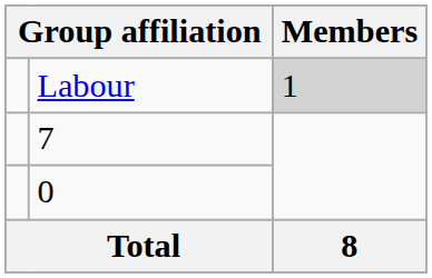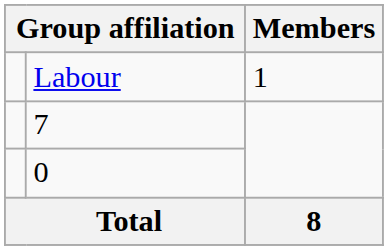Labour | Members: lightgrey background -> no background
